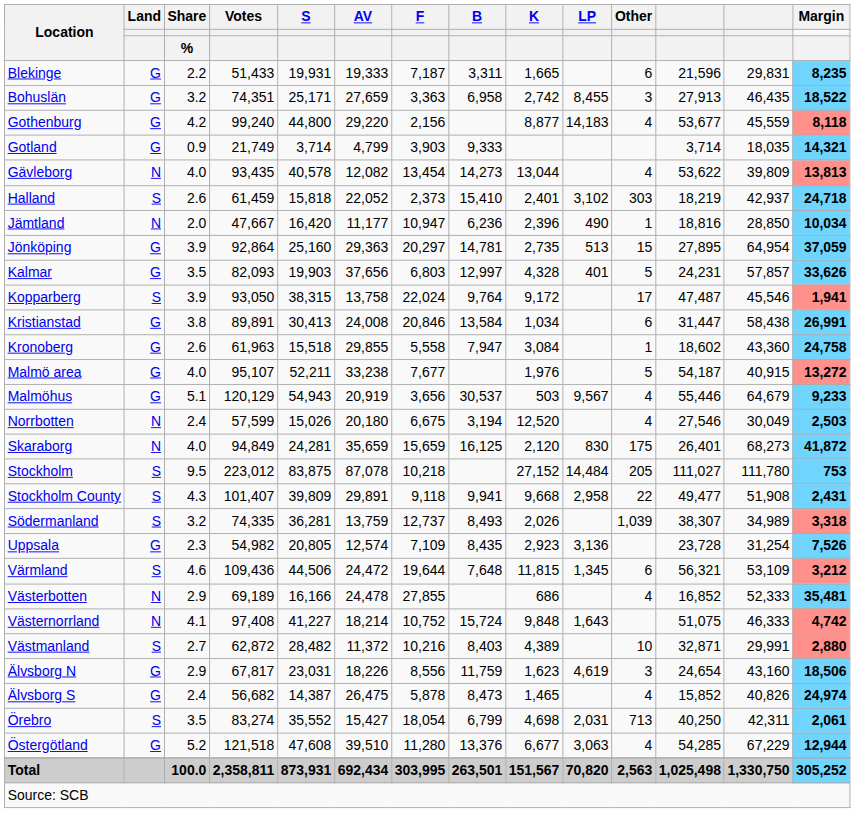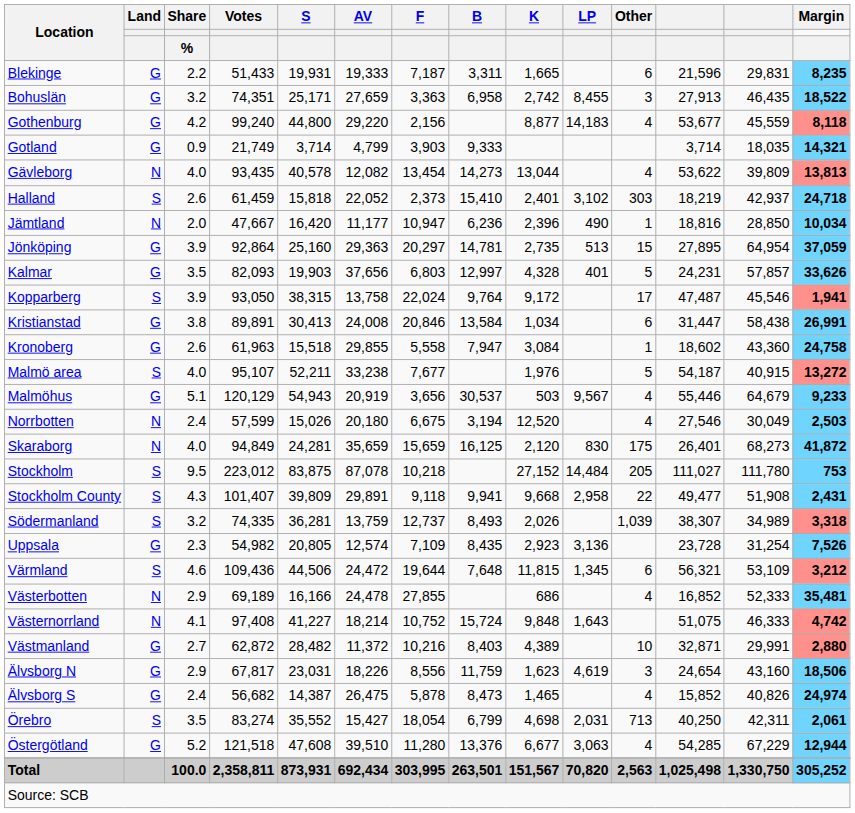Malmö area | Land: G -> S
Västmanland | Land: S -> G
